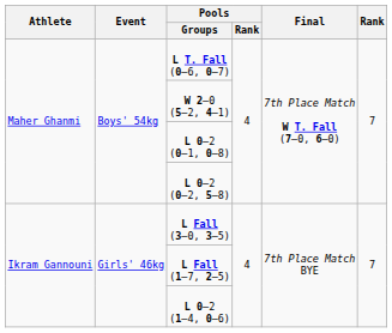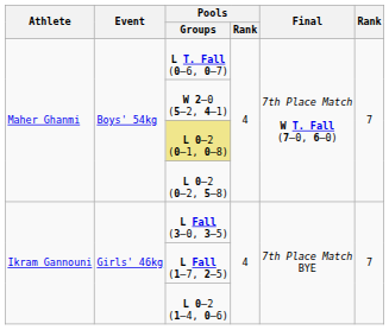L 0–2 (0–1, 0–8) | Pools / Groups: no background -> khaki background
